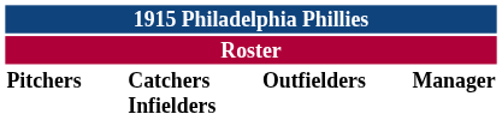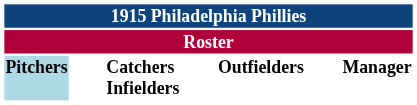Pitchers | column 1: no background -> lightblue background
